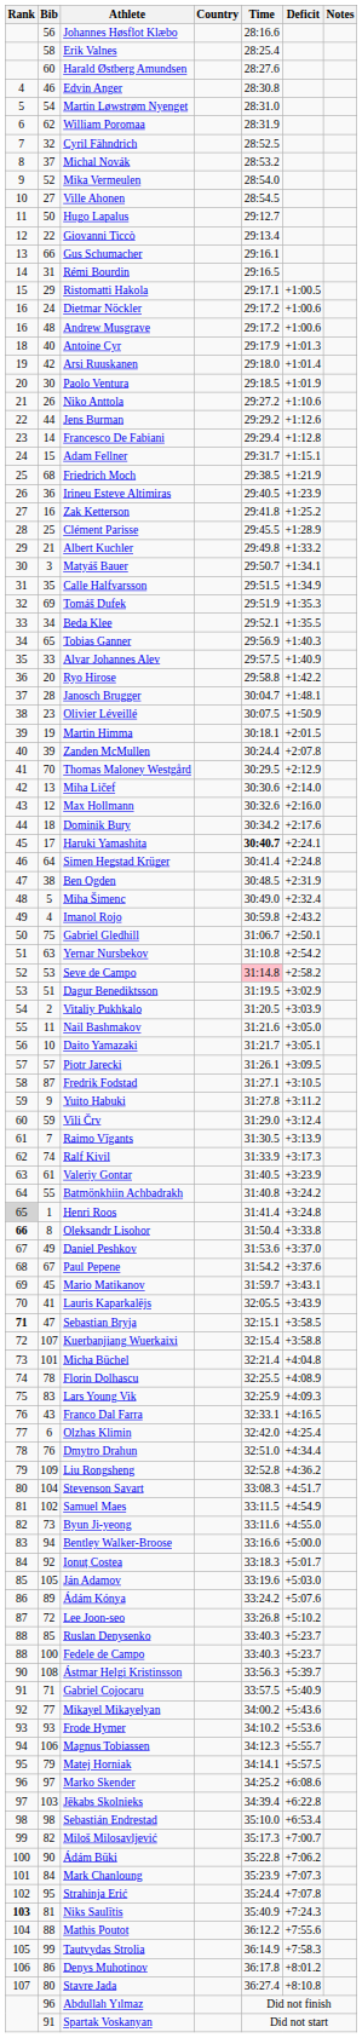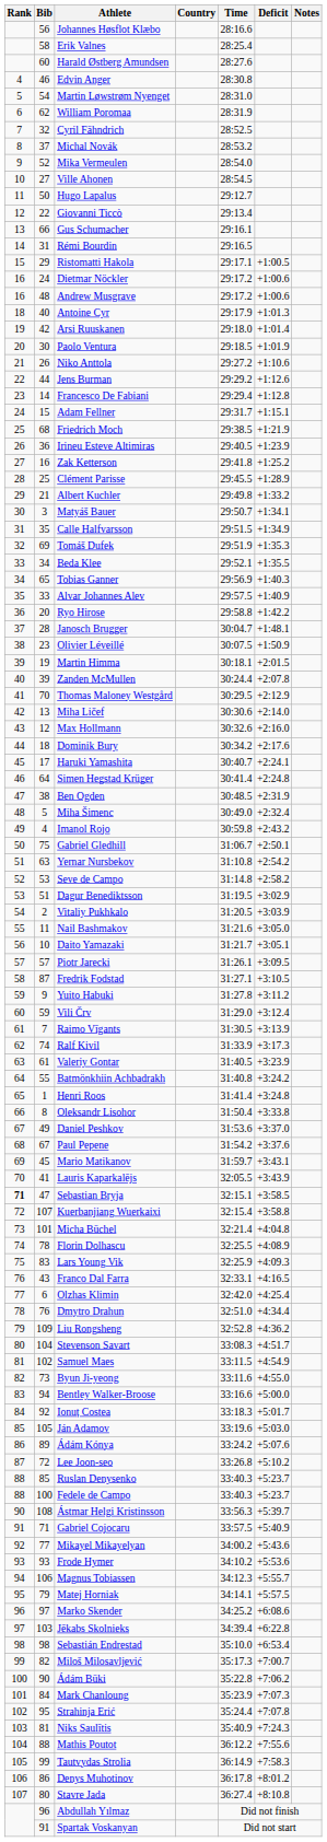Haruki Yamashita | Time: bold -> normal
Seve de Campo | Time: pink background -> no background
Henri Roos | Rank: lightgrey background -> no background
Oleksandr Lisohor | Rank: bold -> normal
Niks Saulītis | Rank: bold -> normal
